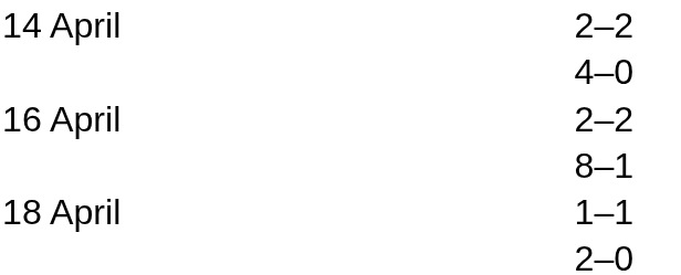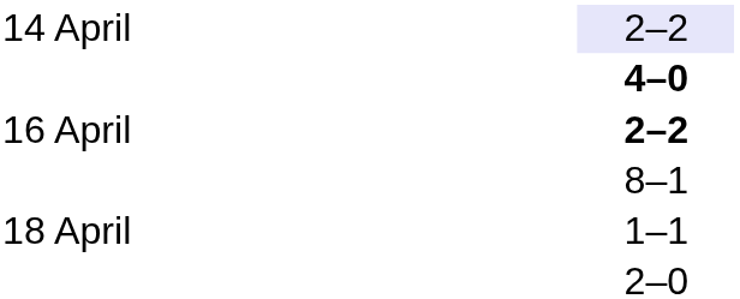14 April / 2–2 | column 2: no background -> lavender background
4–0 | column 2: normal -> bold
16 April / 2–2 | column 2: normal -> bold
